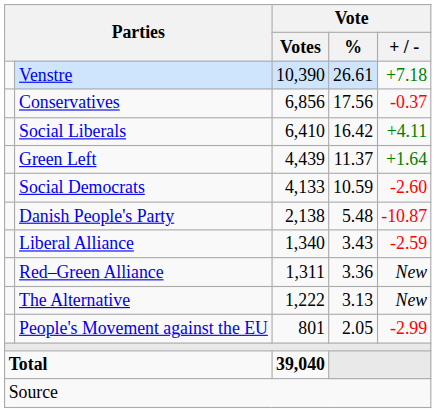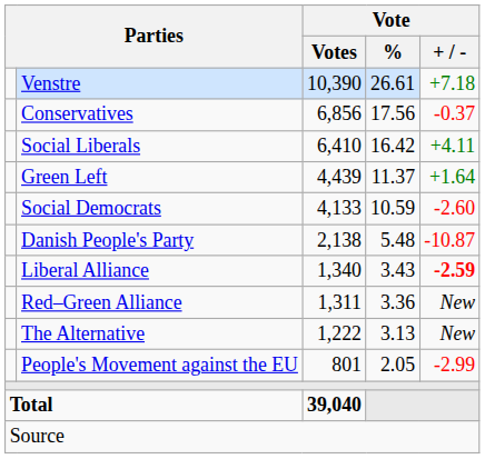Liberal Alliance | Vote / + / -: normal -> bold
